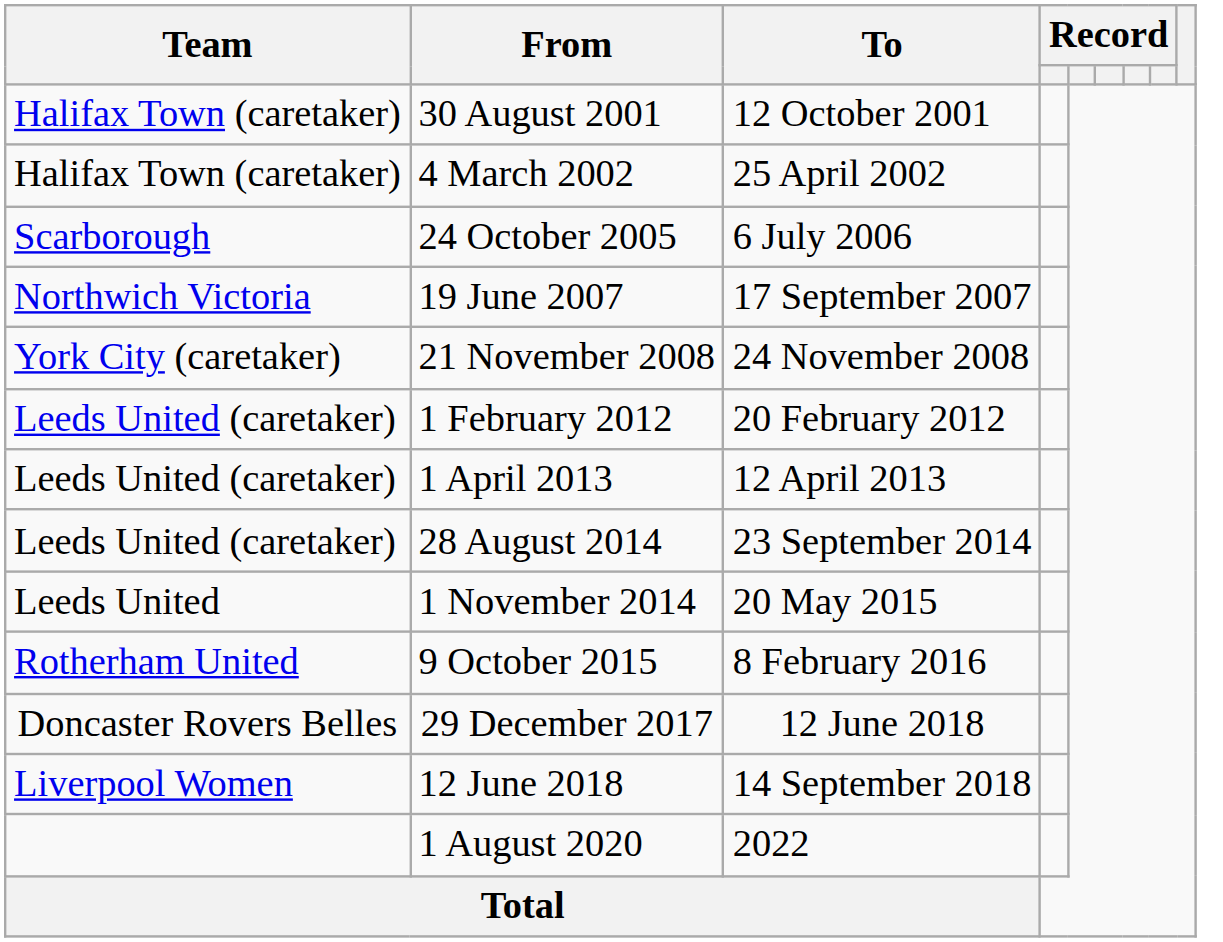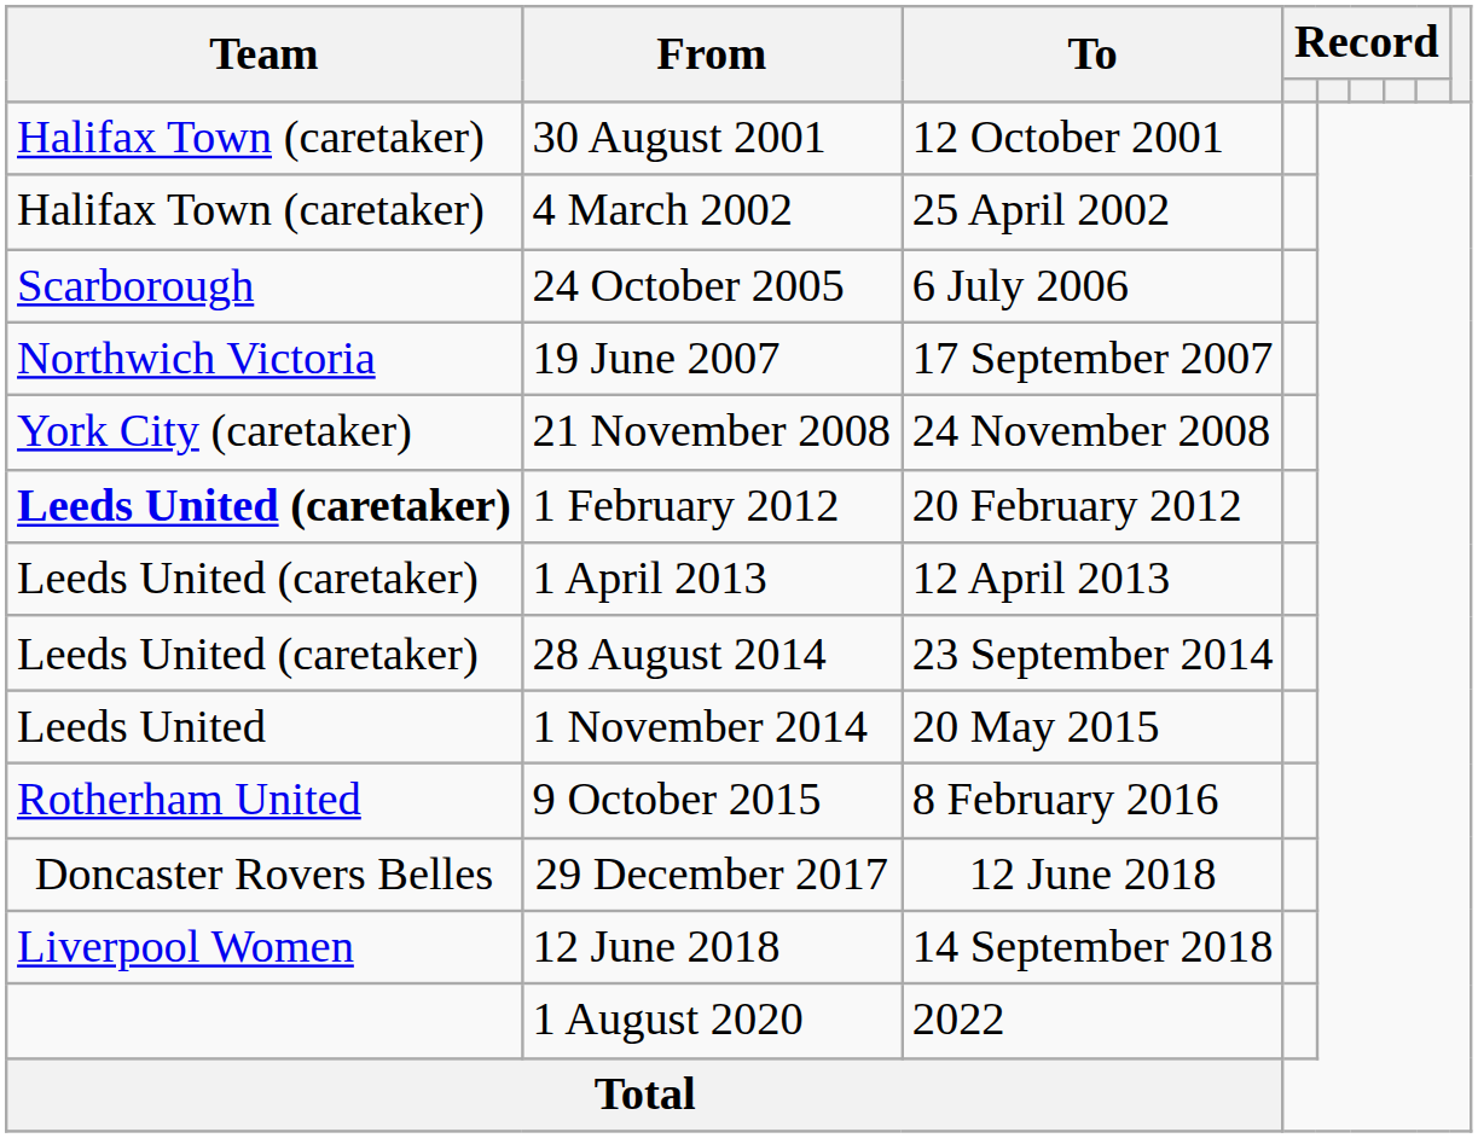1 February 2012 | Team: normal -> bold
